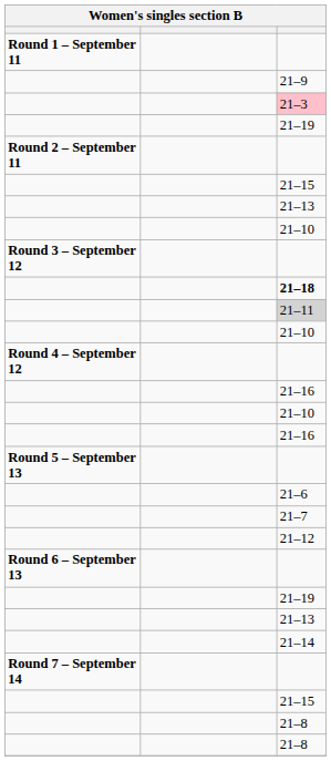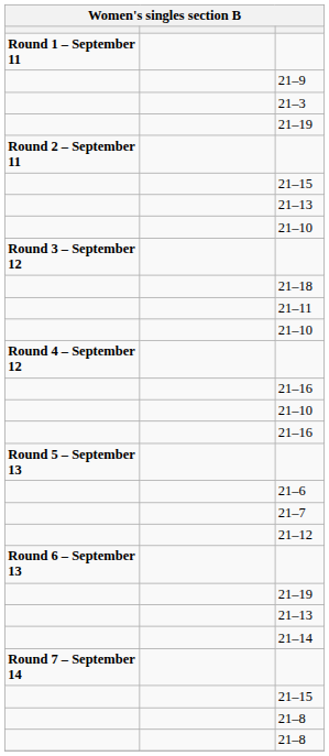21–3 | column 3: pink background -> no background
21–18 | column 3: bold -> normal
21–11 | column 3: lightgrey background -> no background
